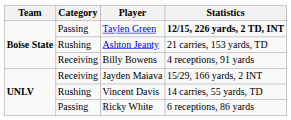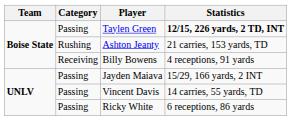Jayden Maiava | Category: Receiving -> Passing
Vincent Davis | Category: Rushing -> Passing
